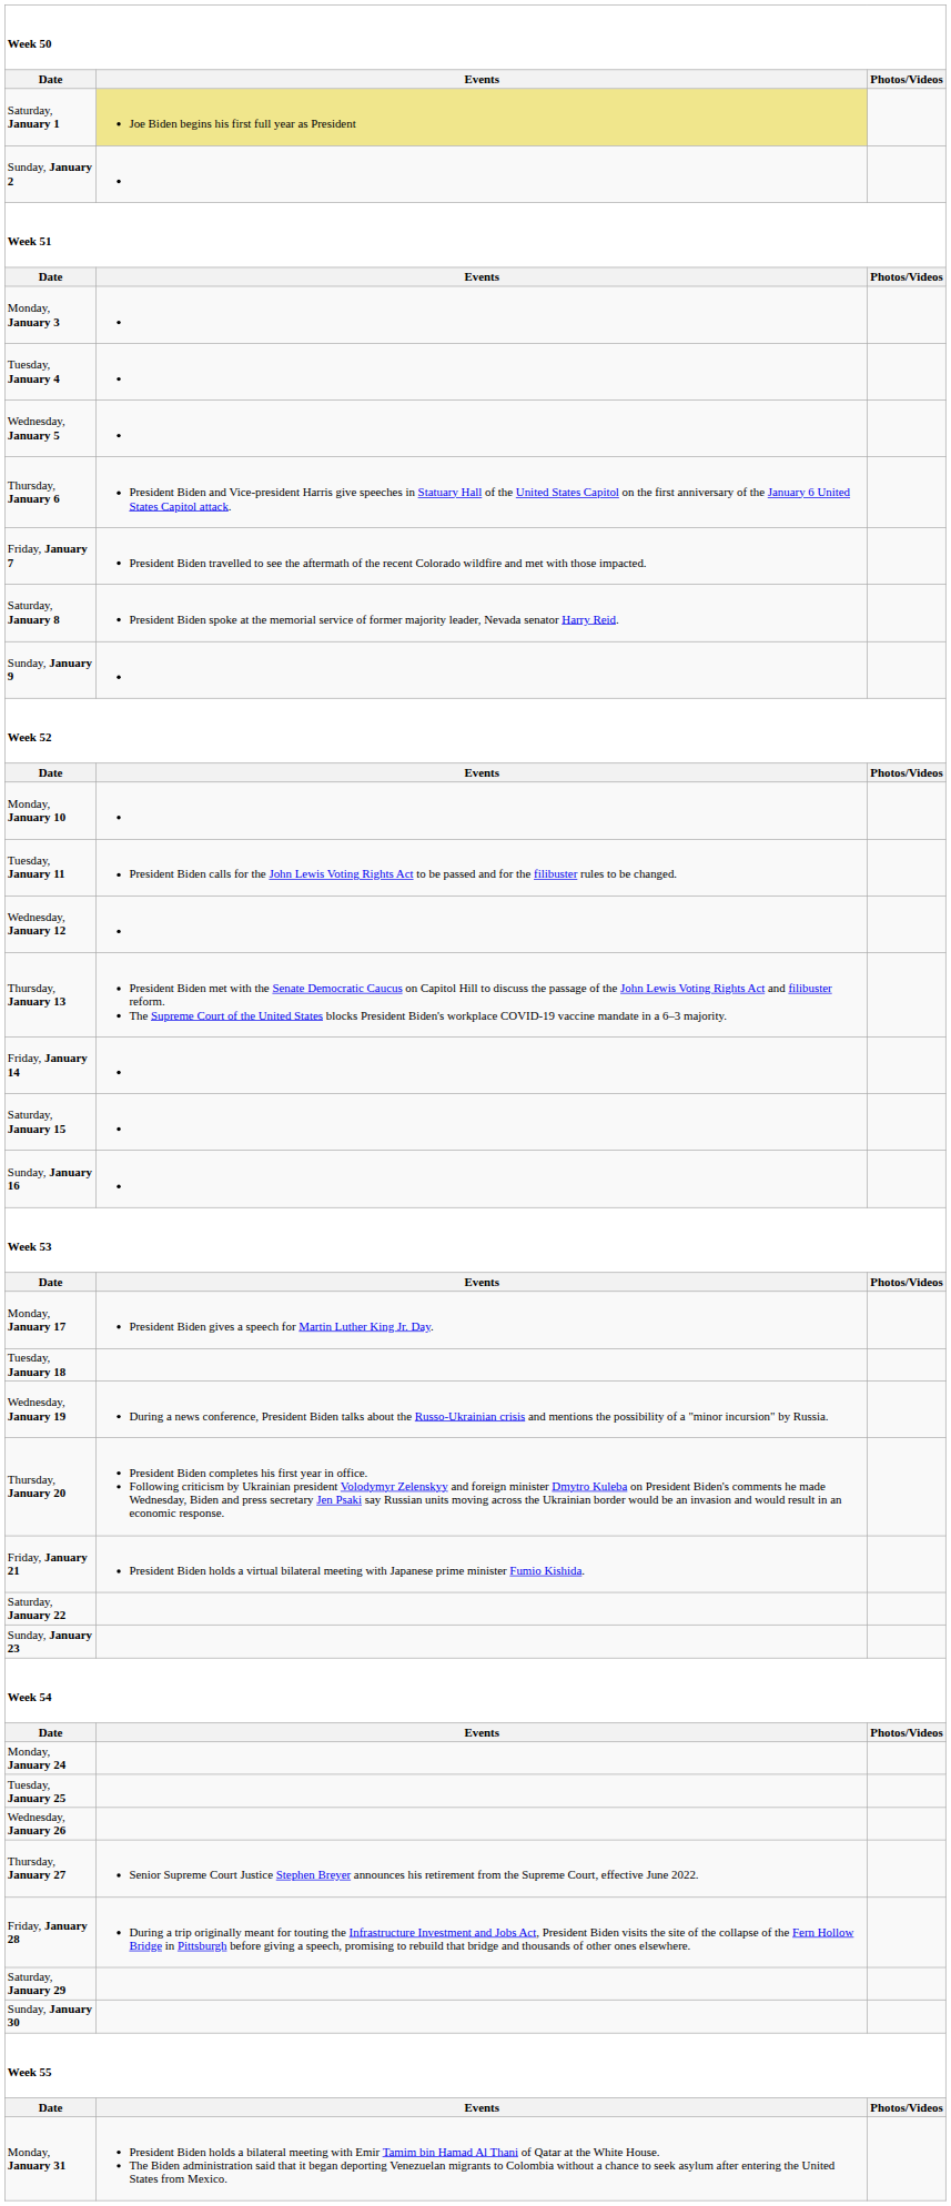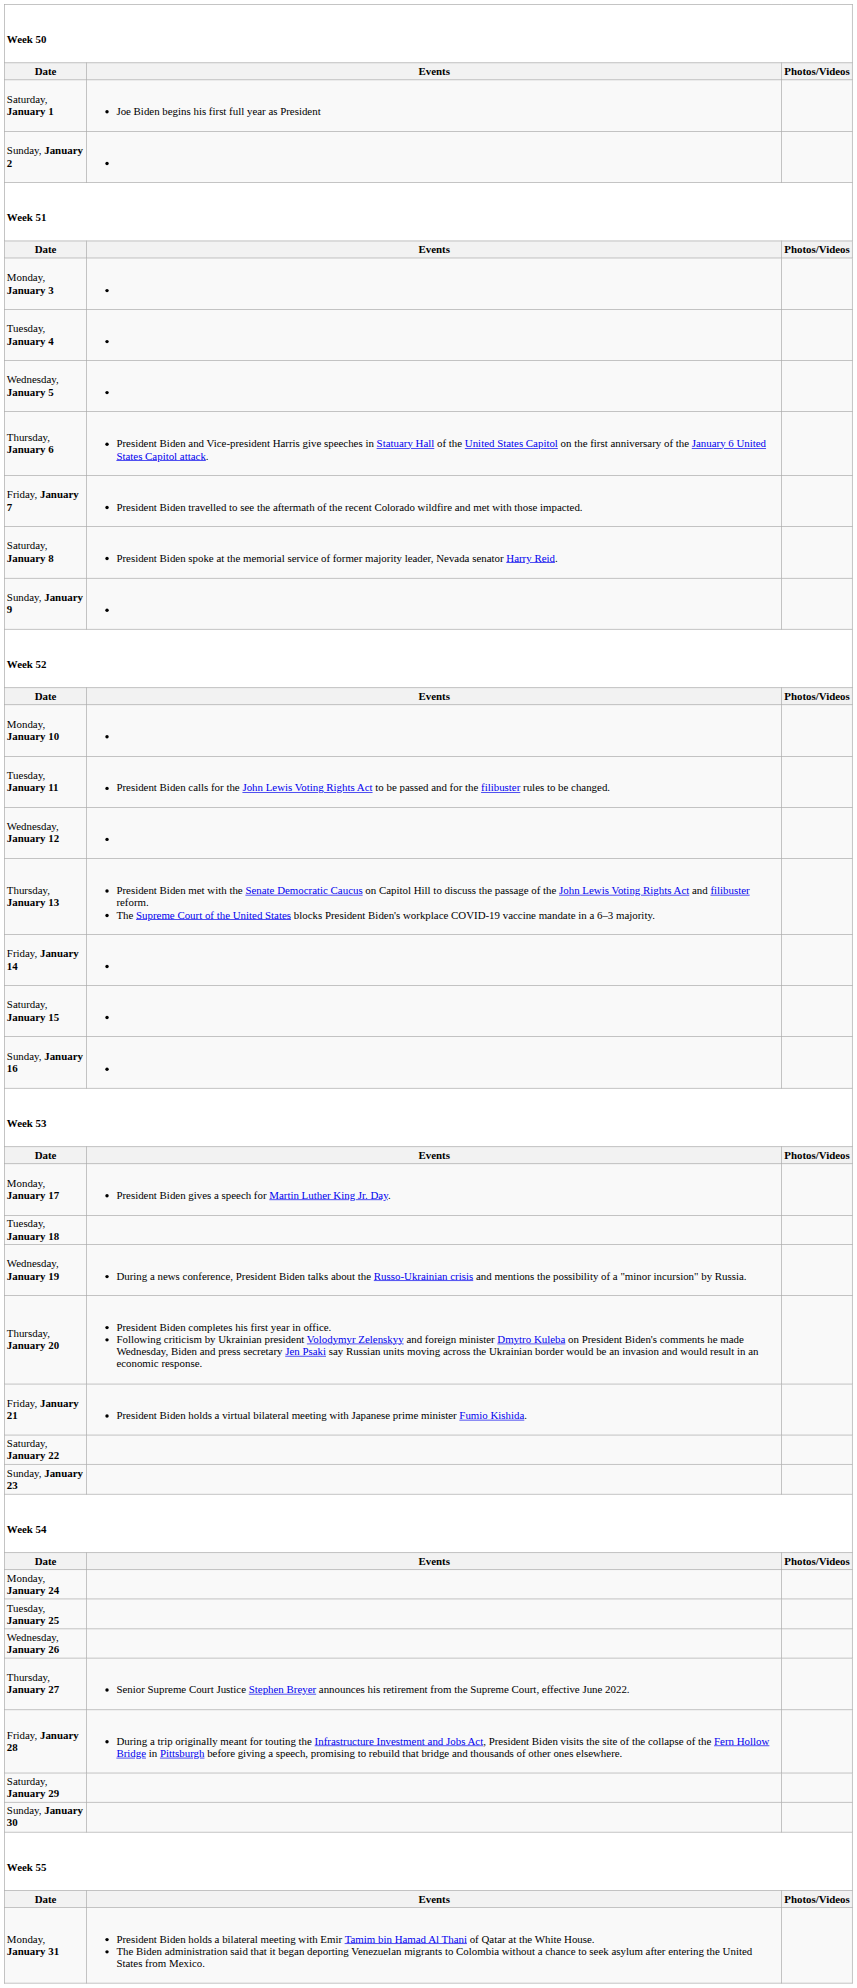Saturday, January 1 | column 2: khaki background -> no background
